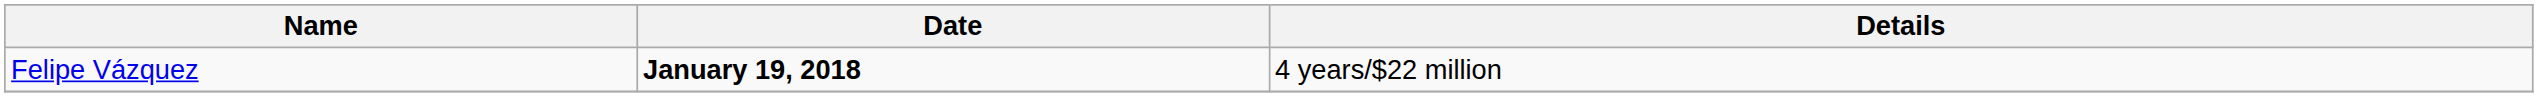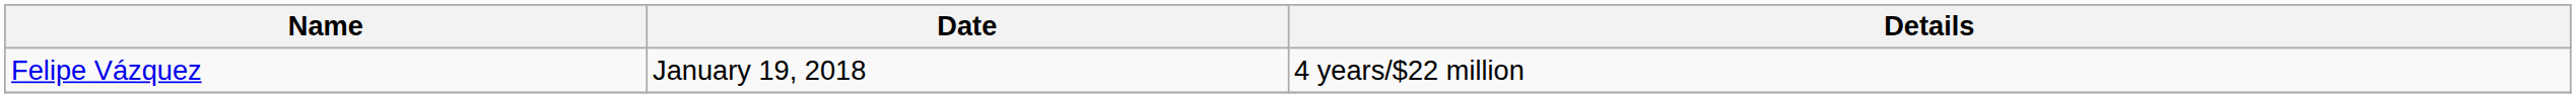Felipe Vázquez | Date: bold -> normal
